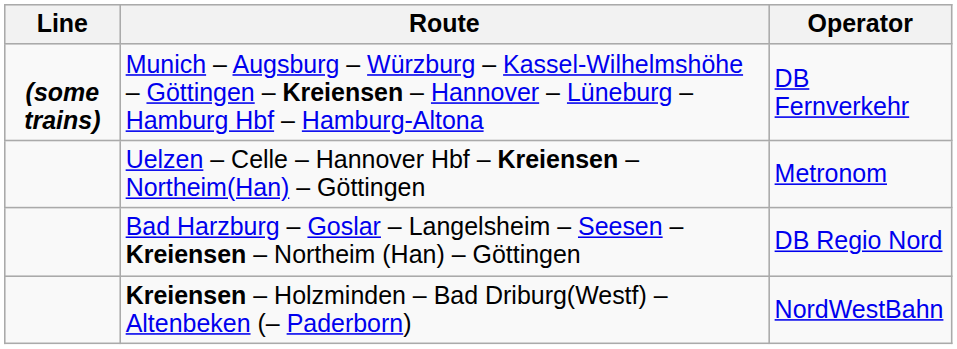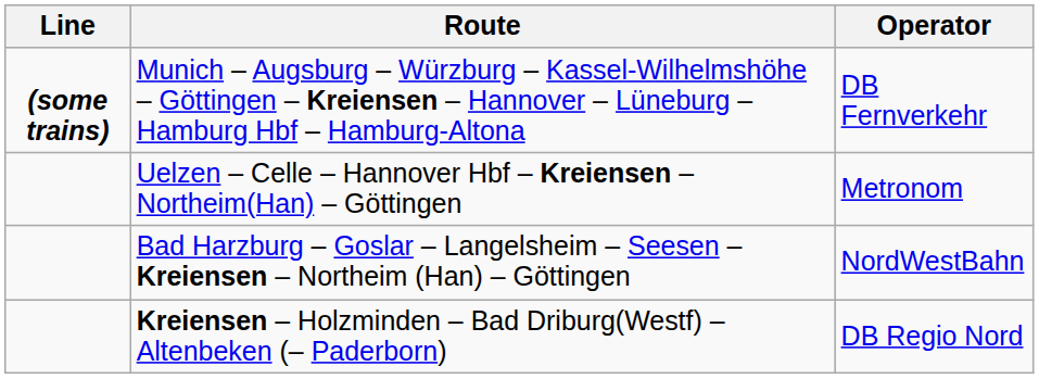row 4 | Operator: DB Regio Nord -> NordWestBahn
row 5 | Operator: NordWestBahn -> DB Regio Nord
